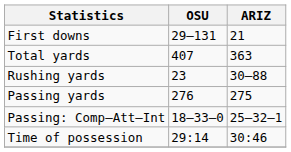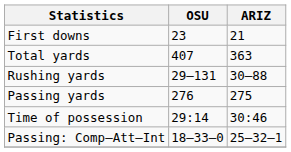First downs | OSU: 29–131 -> 23
Rushing yards | OSU: 23 -> 29–131
rows swapped: Passing: Comp–Att–Int <-> Time of possession
